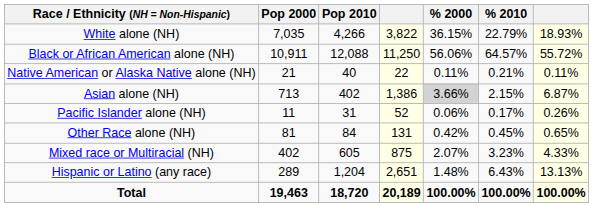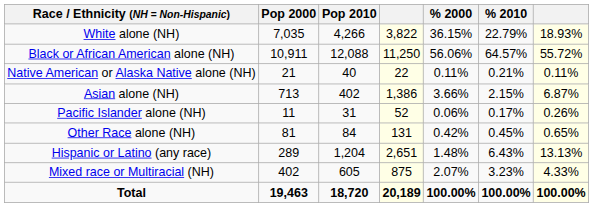Asian alone (NH) | % 2000: lightgrey background -> no background
rows swapped: Mixed race or Multiracial (NH) <-> Hispanic or Latino (any race)
